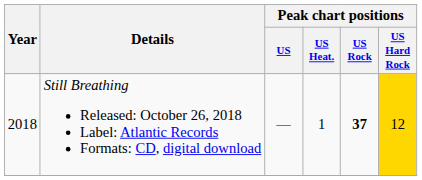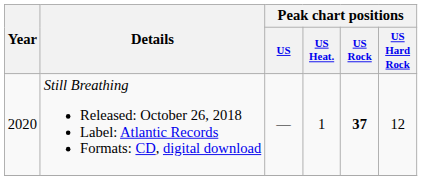row 3 | Year: 2018 -> 2020
row 3 | Peak chart positions / US Hard Rock: gold background -> no background
